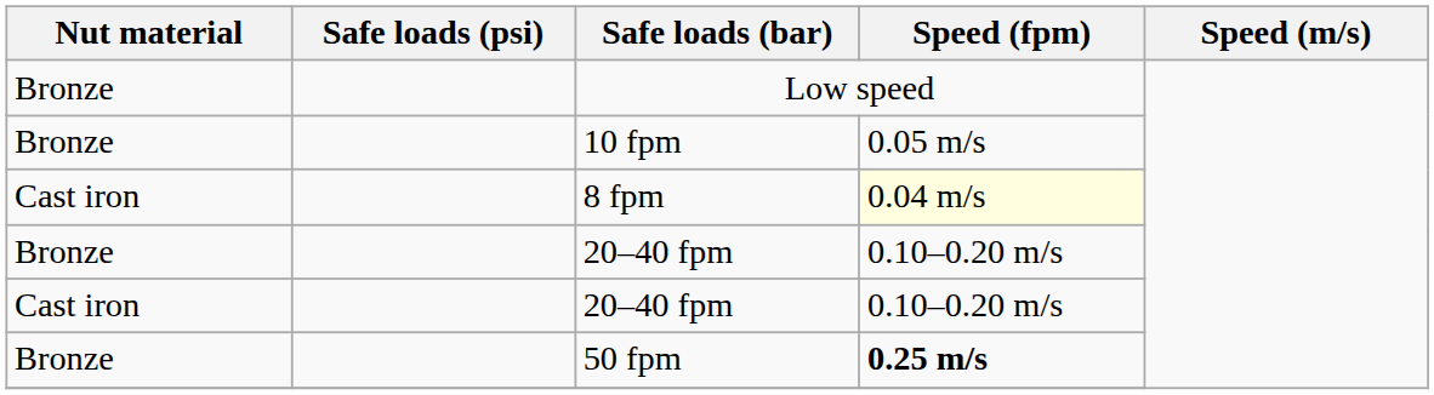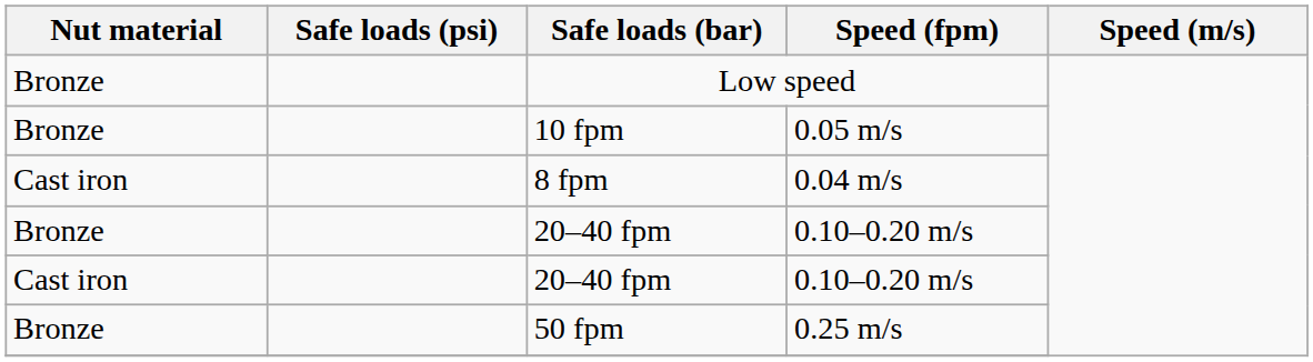8 fpm | Speed (fpm): lightyellow background -> no background
50 fpm | Speed (fpm): bold -> normal
